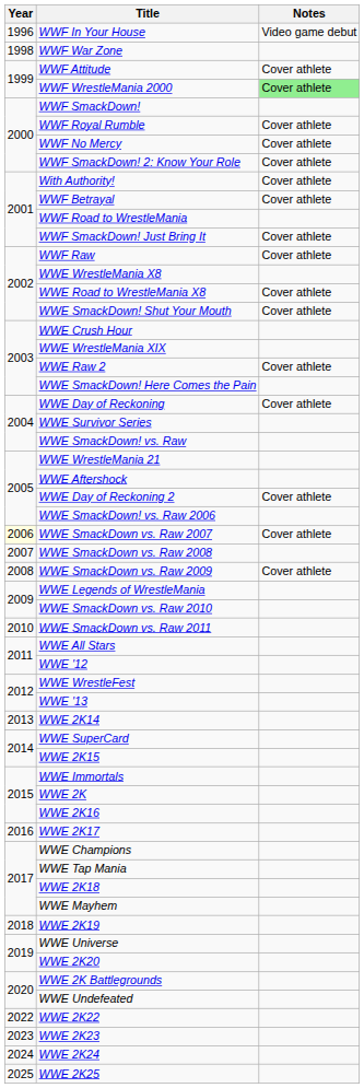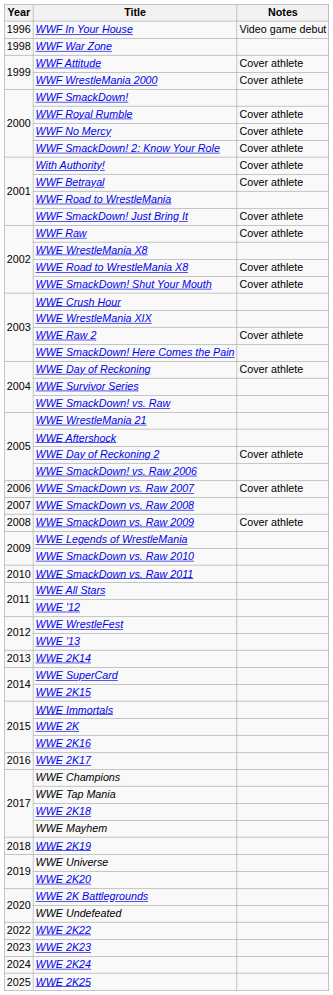WWF WrestleMania 2000 | Notes: lightgreen background -> no background
WWE SmackDown vs. Raw 2007 | Year: lightyellow background -> no background
